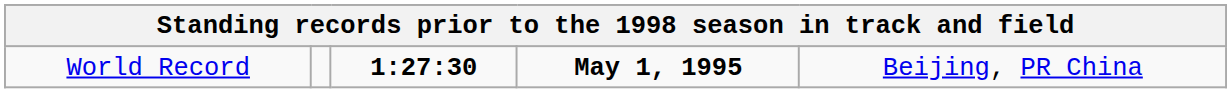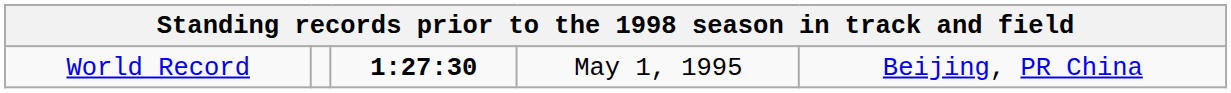World Record | column 4: bold -> normal
